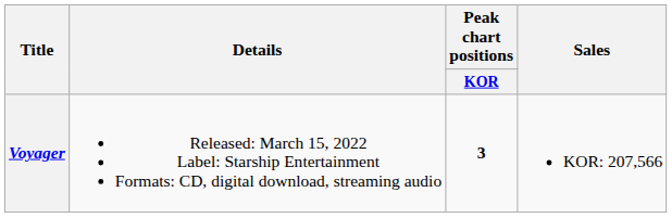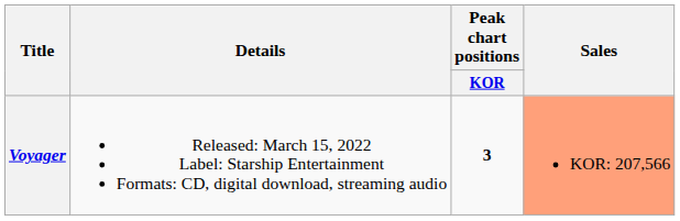Voyager | Sales: no background -> lightsalmon background
